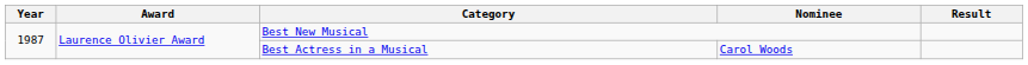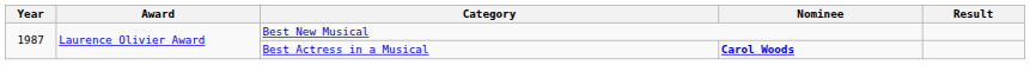Best Actress in a Musical | Nominee: normal -> bold
